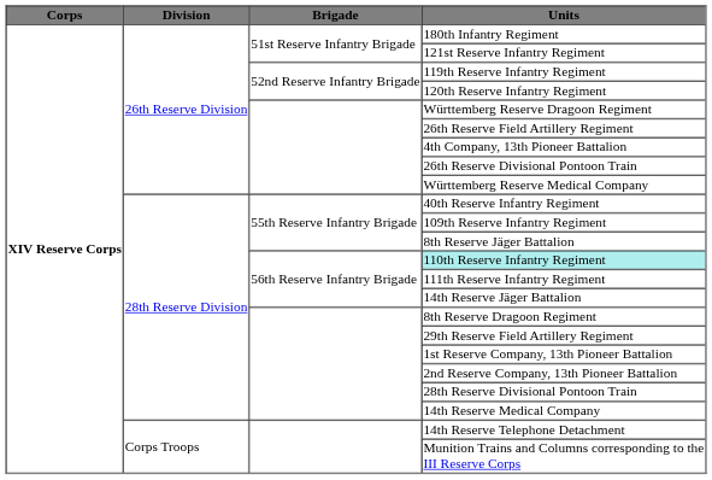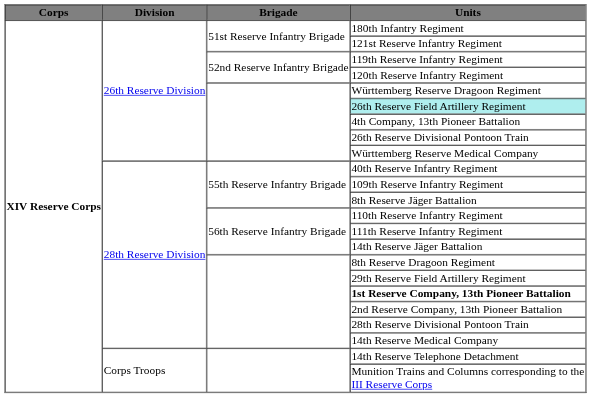26th Reserve Field Artillery Regiment | Units: no background -> paleturquoise background
110th Reserve Infantry Regiment | Units: paleturquoise background -> no background
1st Reserve Company, 13th Pioneer Battalion | Units: normal -> bold
